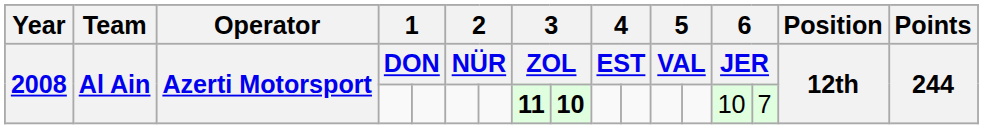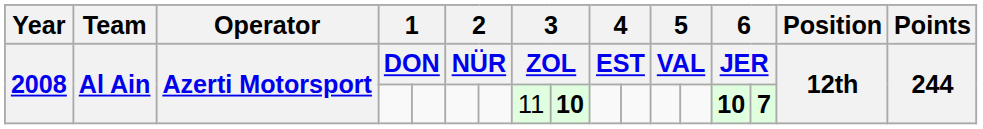row 3 | column 8: bold -> normal
row 3 | column 14: normal -> bold
row 3 | column 15: normal -> bold
